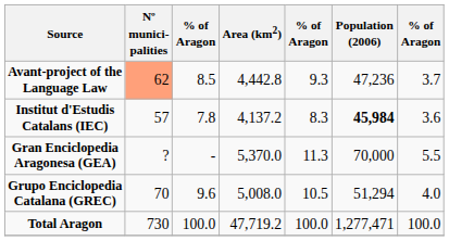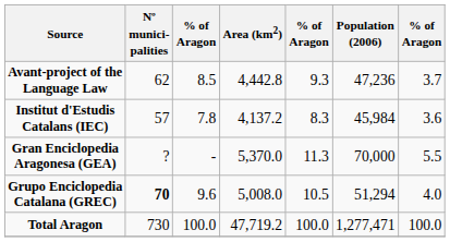Avant-project of the Language Law | Nº munici- palities: lightsalmon background -> no background
Institut d'Estudis Catalans (IEC) | Population (2006): bold -> normal
Grupo Enciclopedia Catalana (GREC) | Nº munici- palities: normal -> bold
